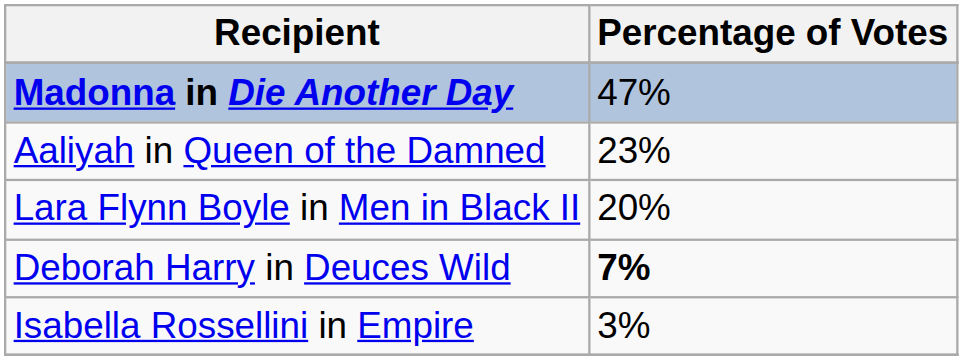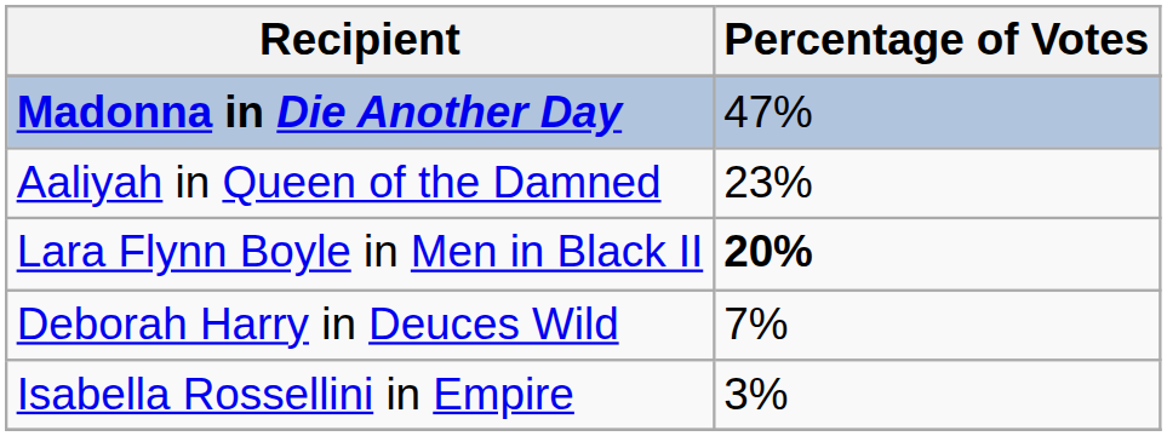Lara Flynn Boyle in Men in Black II | Percentage of Votes: normal -> bold
Deborah Harry in Deuces Wild | Percentage of Votes: bold -> normal
